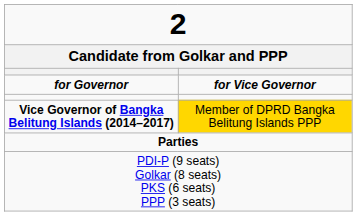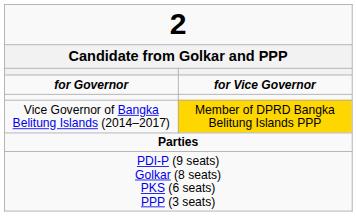row 6 | column 1: bold -> normal
